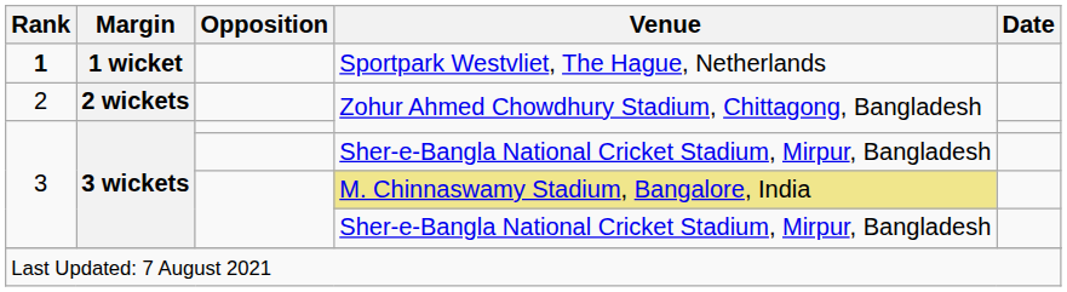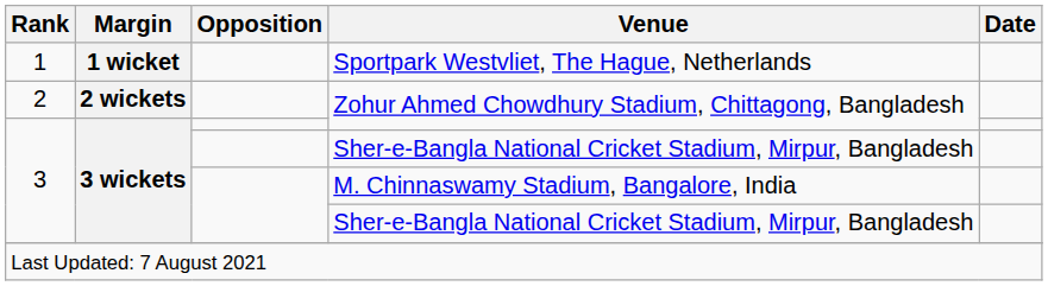Sportpark Westvliet, The Hague, Netherlands | Rank: bold -> normal
M. Chinnaswamy Stadium, Bangalore, India | Venue: khaki background -> no background
